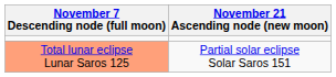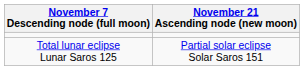row 3 | November 7 Descending node (full moon): lightsalmon background -> no background
